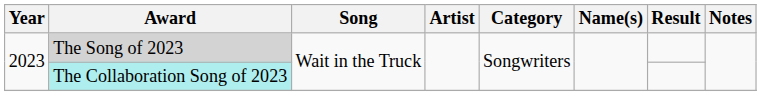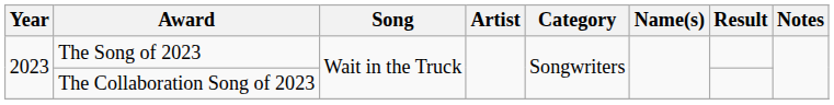The Song of 2023 | Award: lightgrey background -> no background
The Collaboration Song of 2023 | Award: paleturquoise background -> no background
